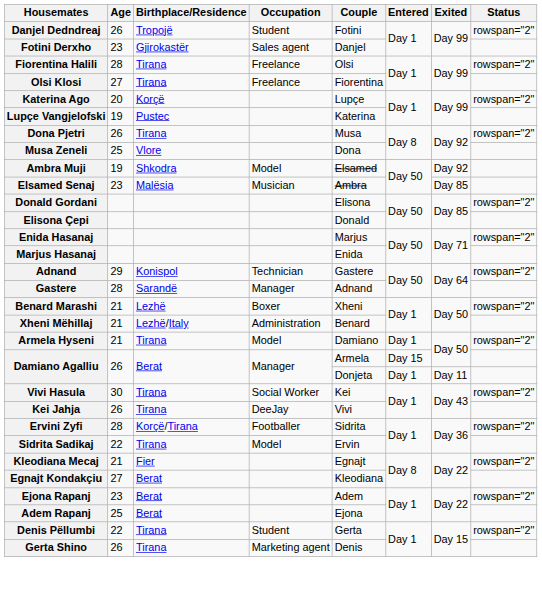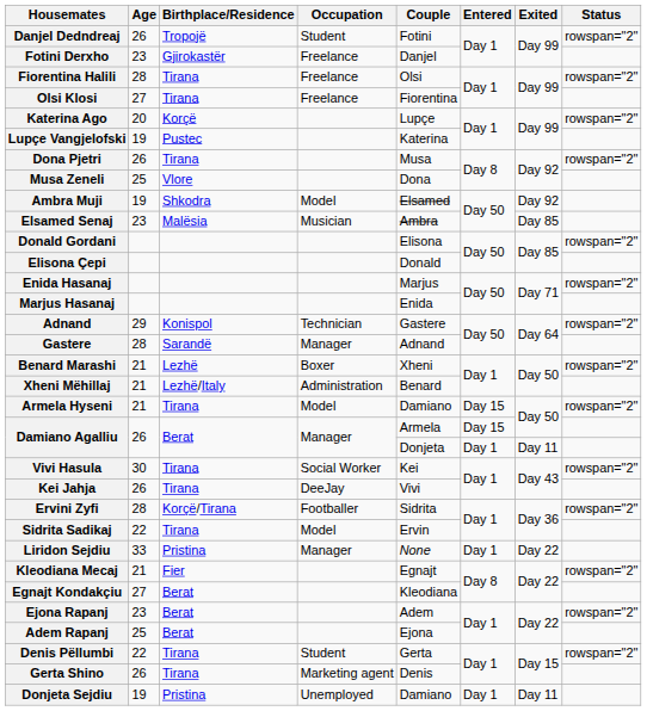Fotini Derxho | Occupation: Sales agent -> Freelance
Armela Hyseni | Entered: Day 1 -> Day 15
+ row: Liridon Sejdiu | 33 | Pristina | Manager | None | Day 1 | Day 22
+ row: Donjeta Sejdiu | 19 | Pristina | Unemployed | Damiano | Day 1 | Day 11
